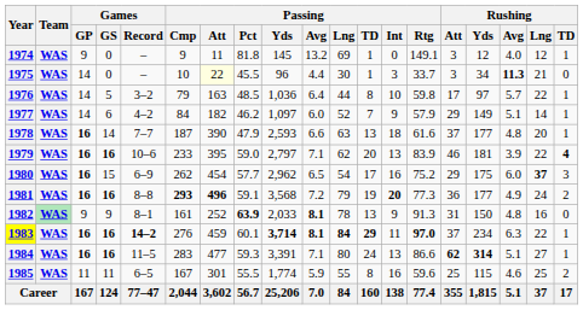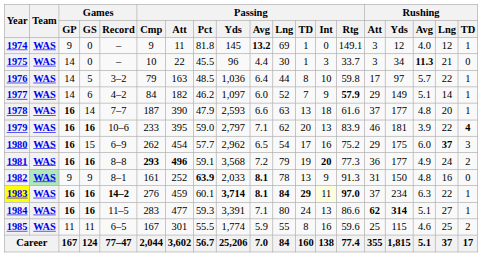1974 | Passing / Avg: normal -> bold
1975 | Passing / Att: lightyellow background -> no background
1977 | Passing / Rtg: normal -> bold
1983 | Passing / Int: no background -> lightyellow background
